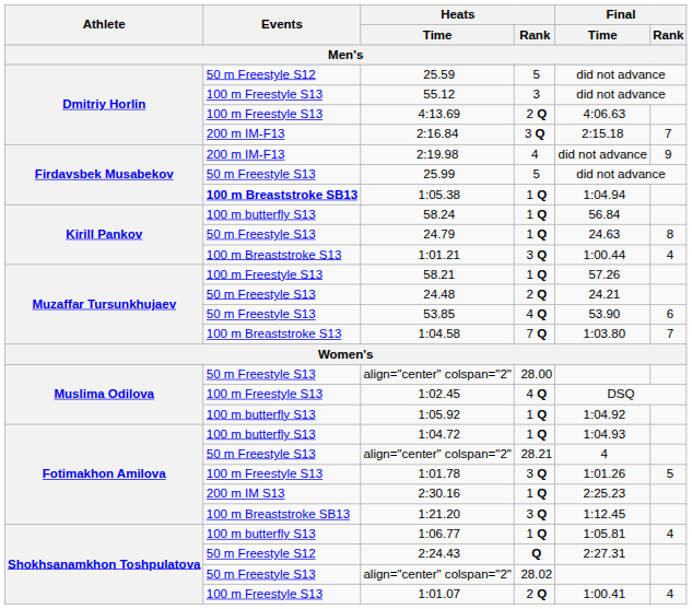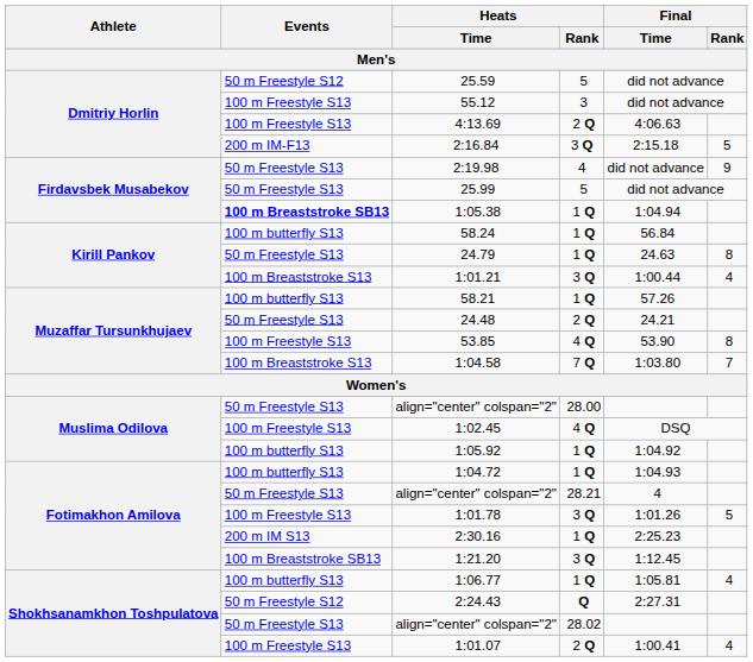2:16.84 | Final / Rank: 7 -> 5
2:19.98 | Events: 200 m IM-F13 -> 50 m Freestyle S13
58.21 | Events: 100 m Freestyle S13 -> 100 m butterfly S13
53.85 | Events: 50 m Freestyle S13 -> 100 m Freestyle S13
53.85 | Final / Rank: 6 -> 8
